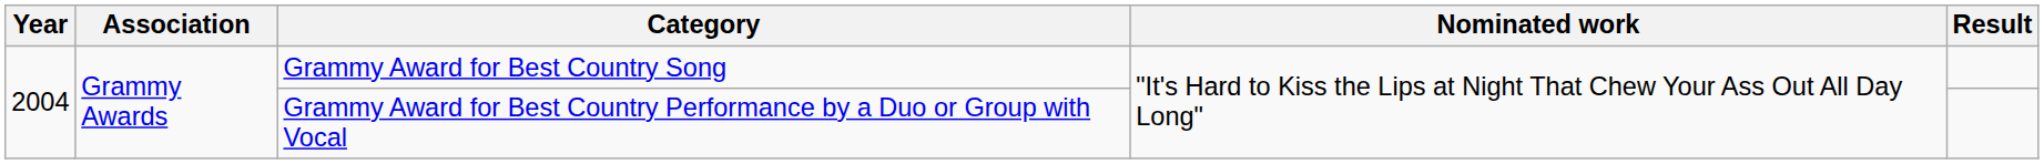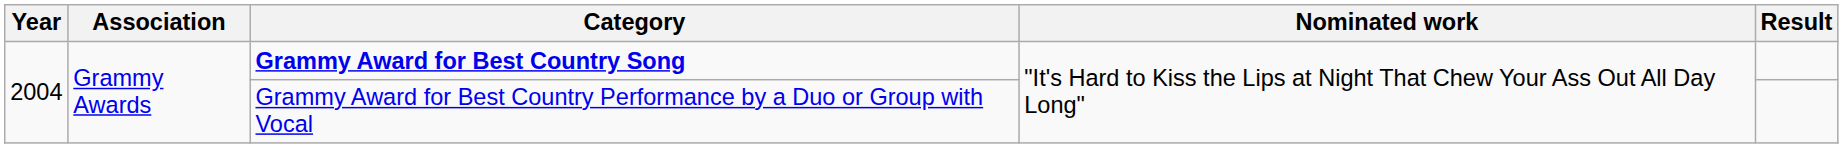Grammy Award for Best Country Song | Category: normal -> bold
